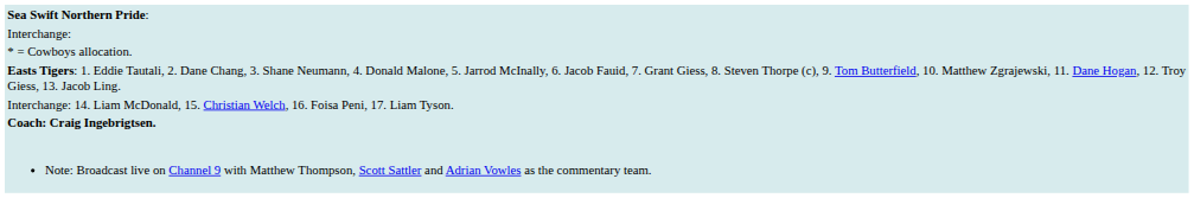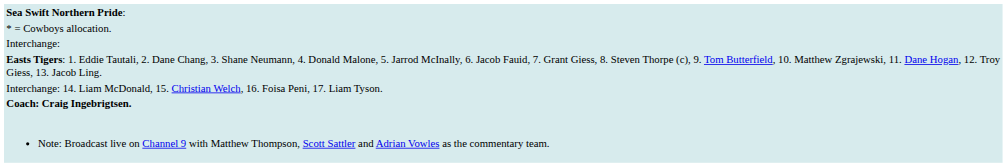row 2 | column 1: Interchange: -> * = Cowboys allocation.
row 3 | column 1: * = Cowboys allocation. -> Interchange:
